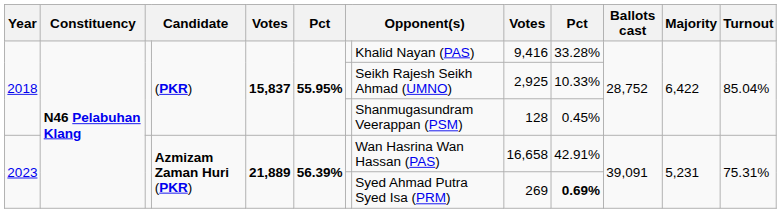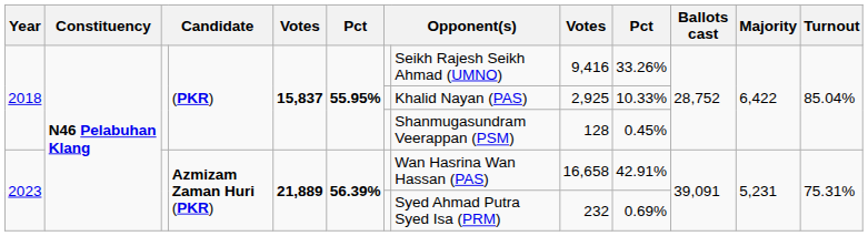row 2 | column 8: Khalid Nayan (PAS) -> Seikh Rajesh Seikh Ahmad (UMNO)
row 2 | column 10: 33.28% -> 33.26%
row 3 | column 8: Seikh Rajesh Seikh Ahmad (UMNO) -> Khalid Nayan (PAS)
row 6 | column 9: 269 -> 232
row 6 | column 10: bold -> normal
